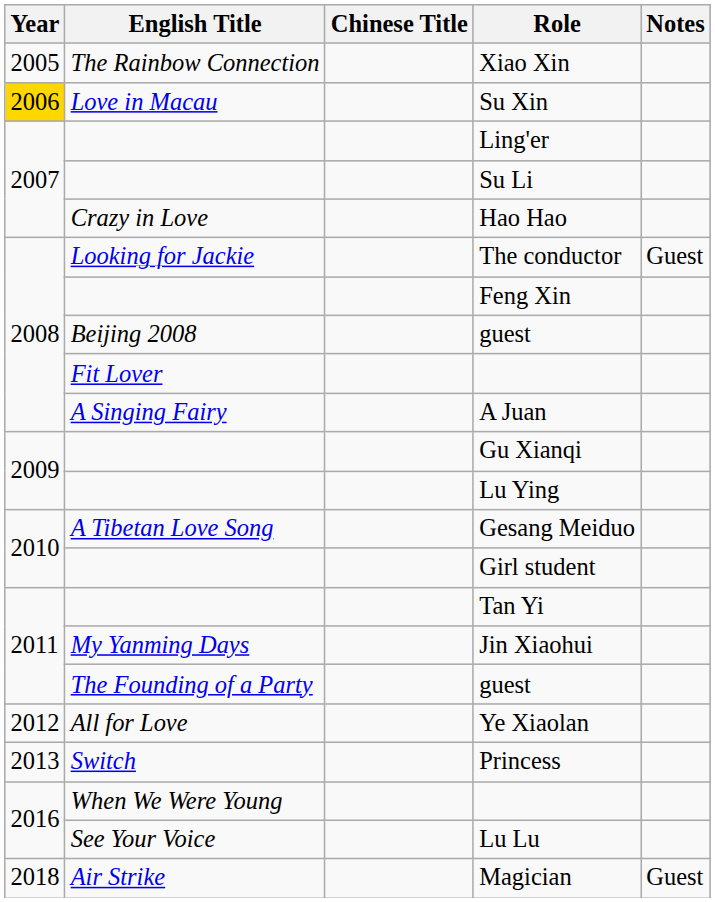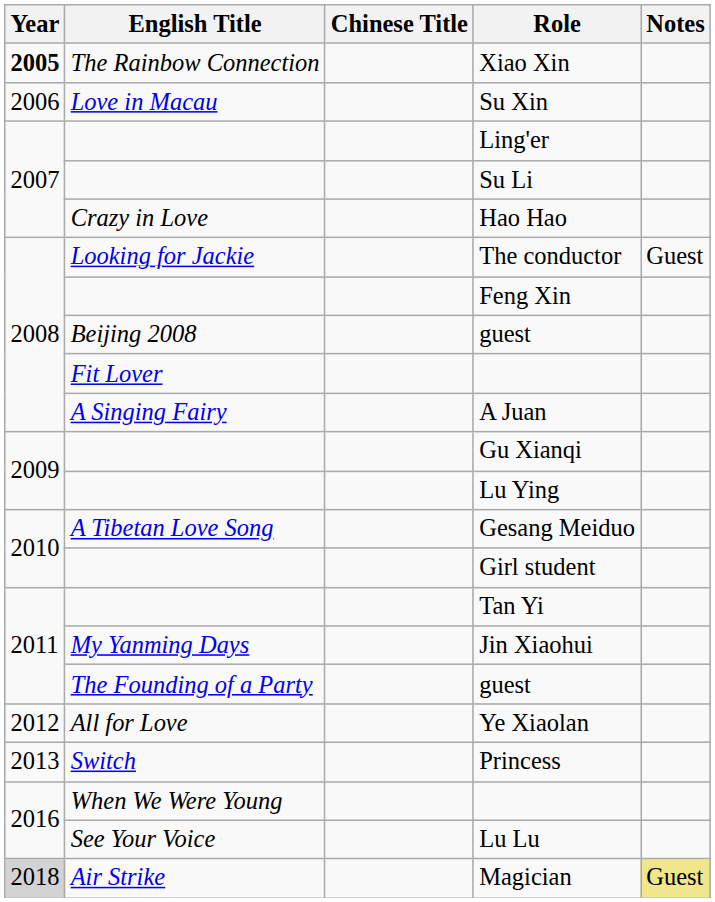Xiao Xin | Year: normal -> bold
Su Xin | Year: gold background -> no background
Magician | Year: no background -> lightgrey background
Magician | Notes: no background -> khaki background
